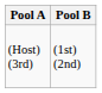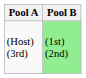(Host) (3rd) | Pool B: no background -> lightgreen background
